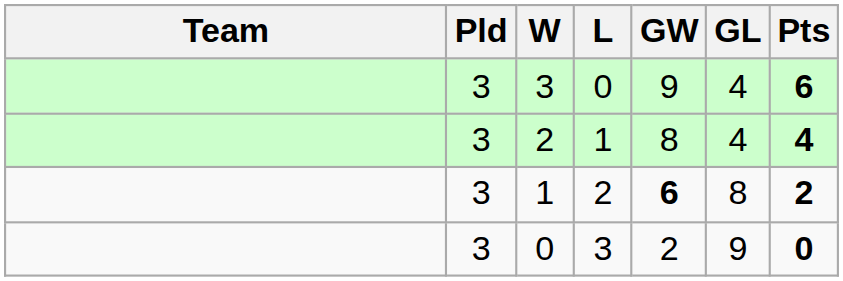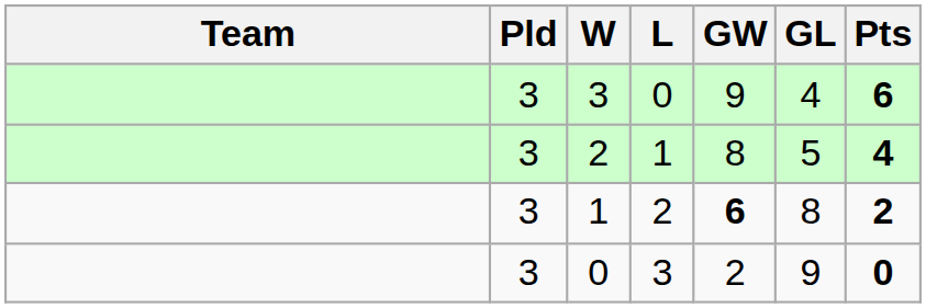row 3 | GL: 4 -> 5
